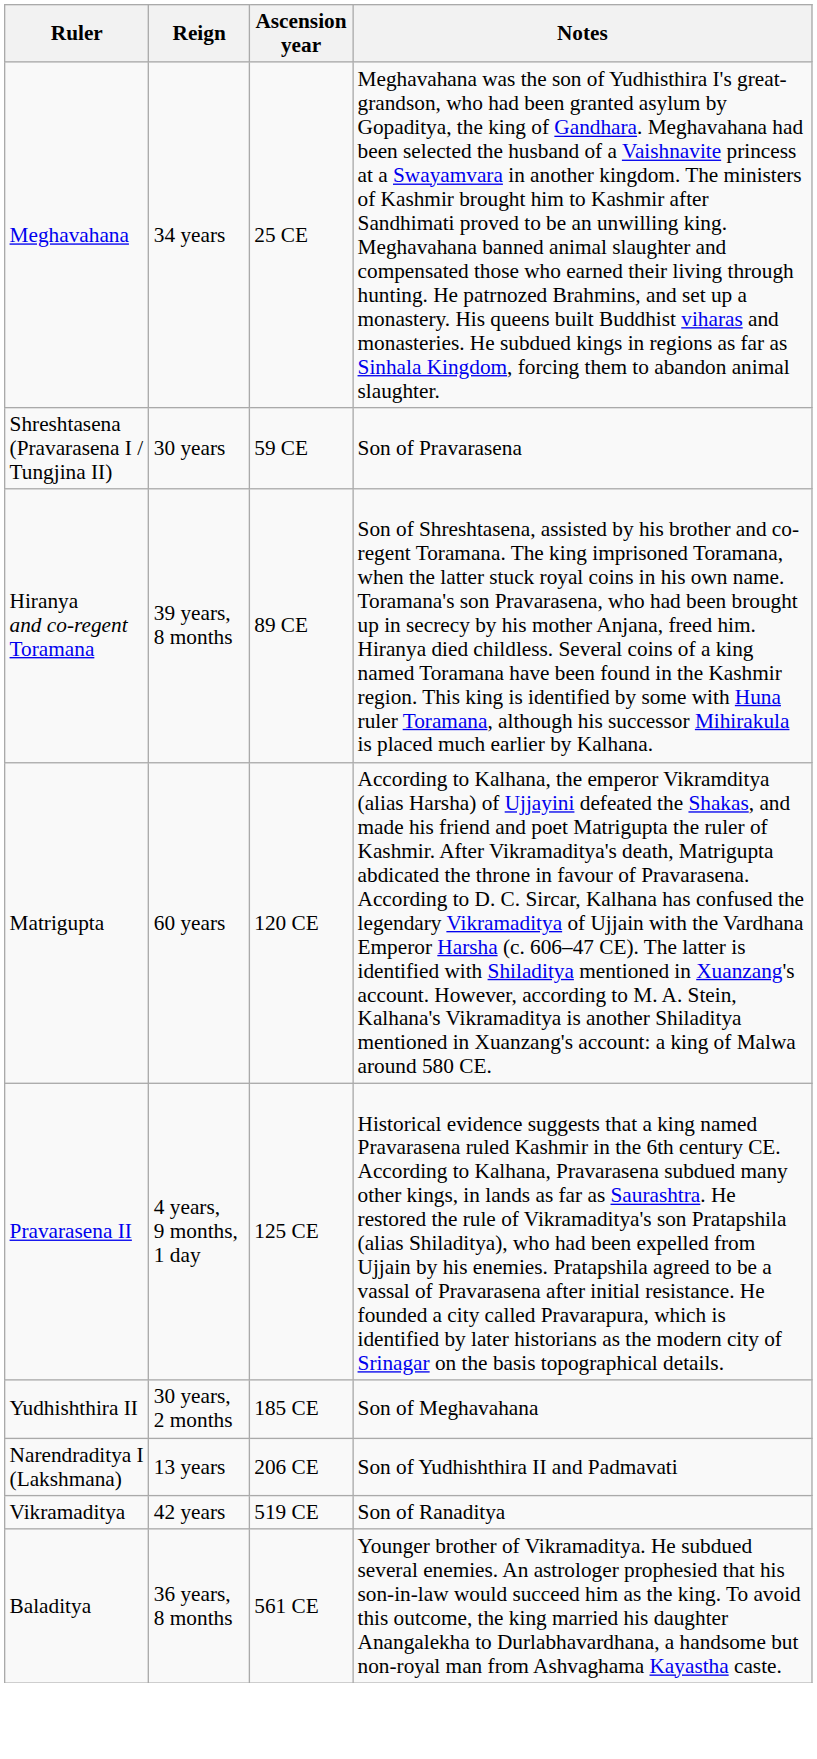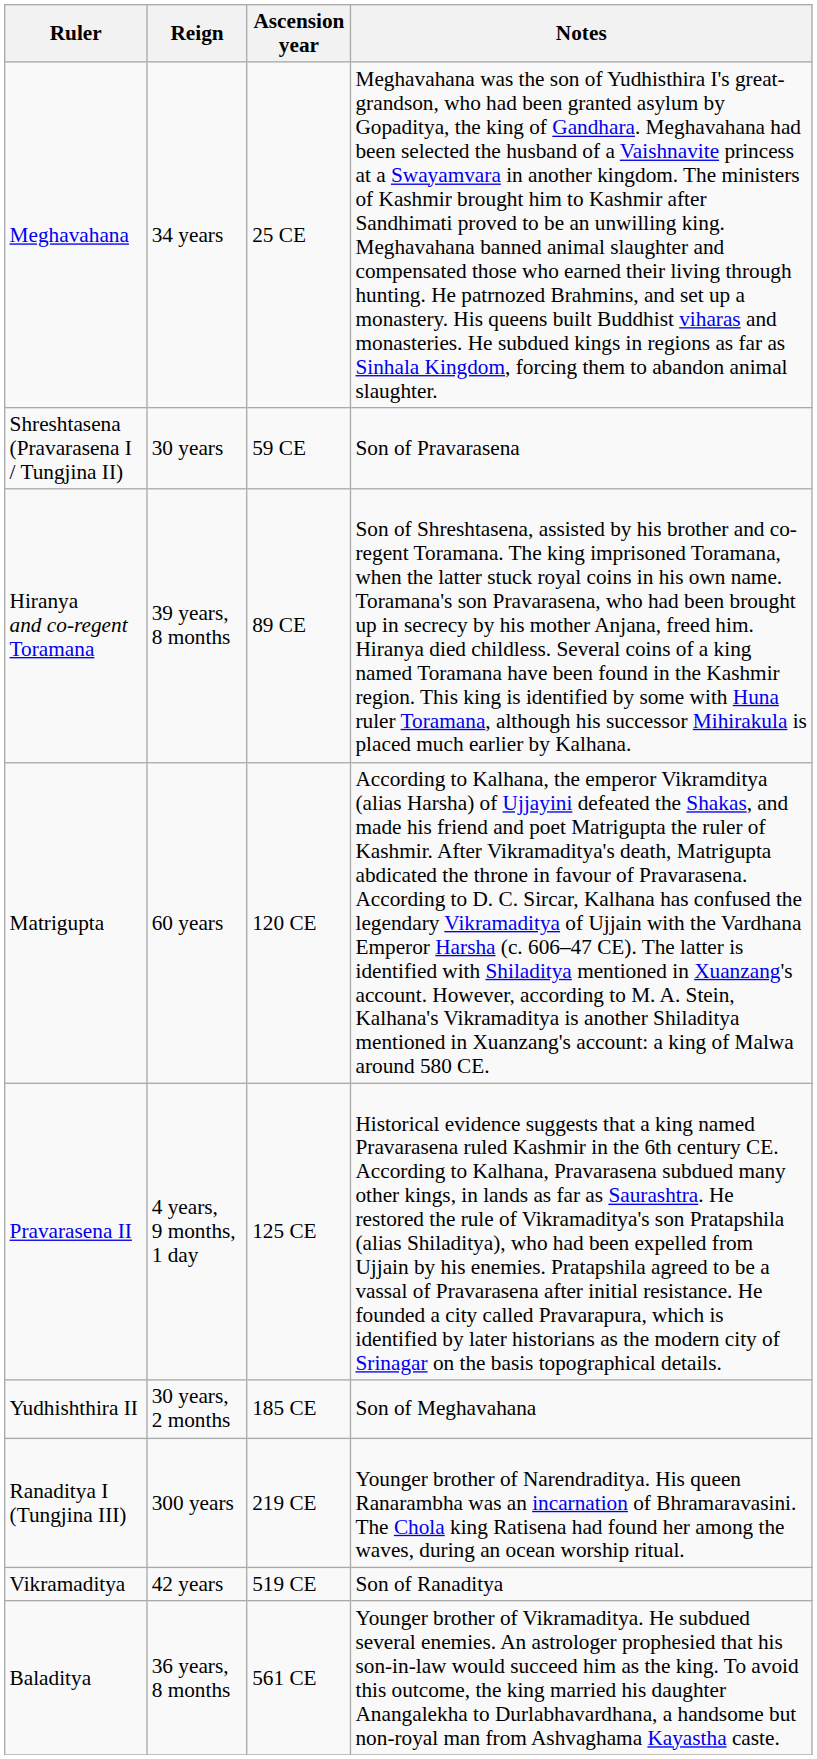- row: Narendraditya I (Lakshmana) | 13 years | 206 CE | Son of Yudhishthira II and Padmavati
+ row: Ranaditya I (Tungjina III) | 300 years | 219 CE | Younger brother of Narendraditya. His queen Ranarambha was an incarnation of Bhramaravasini. The Chola king Ratisena had found her among the waves, during an ocean worship ritual.
